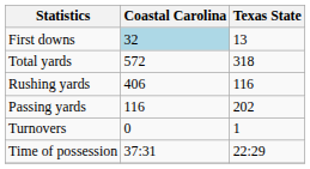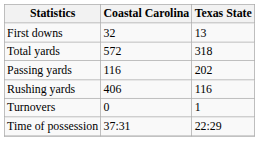First downs | Coastal Carolina: lightblue background -> no background
rows swapped: Rushing yards <-> Passing yards
